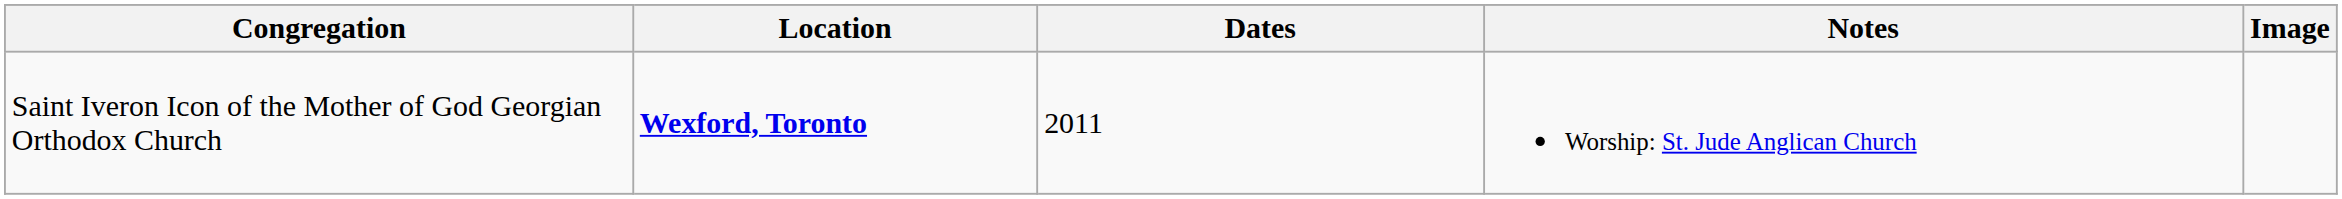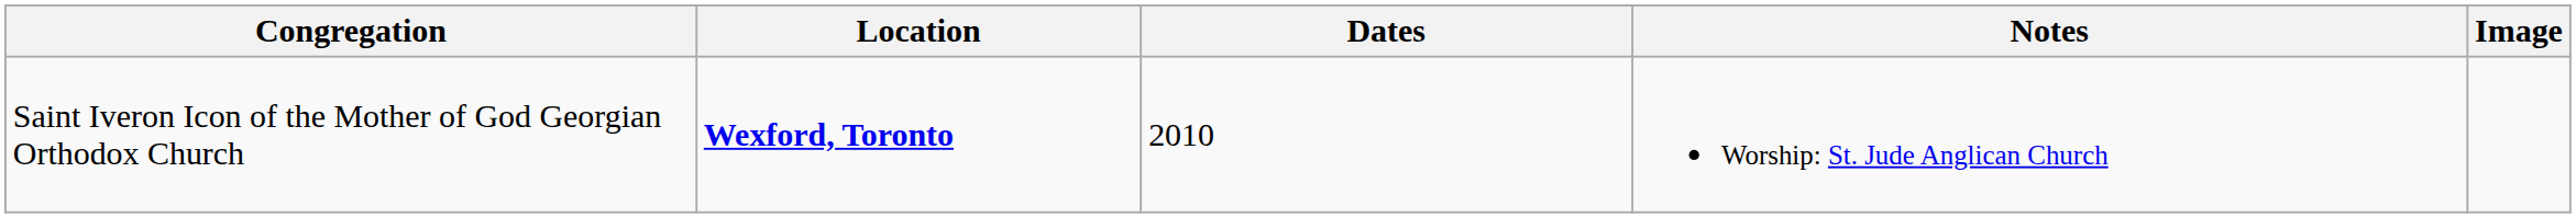row 2 | Dates: 2011 -> 2010
